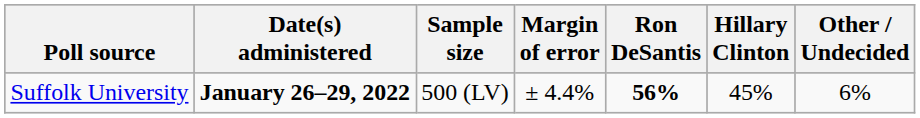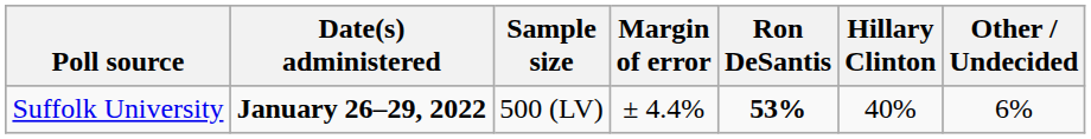Suffolk University | Ron DeSantis: 56% -> 53%
Suffolk University | Hillary Clinton: 45% -> 40%
